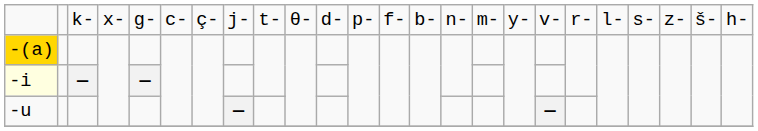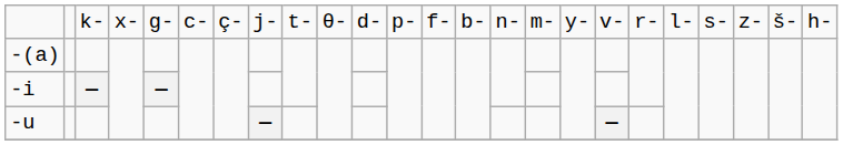-(a) | column 1: gold background -> no background
-i | column 1: lightyellow background -> no background
